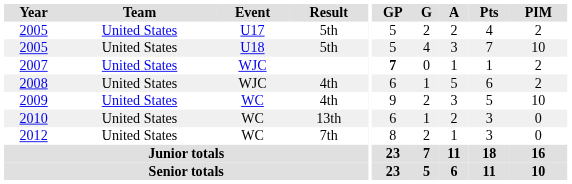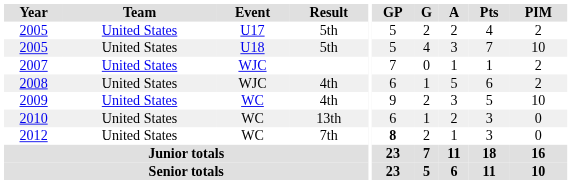2007 | GP: bold -> normal
2012 | GP: normal -> bold
